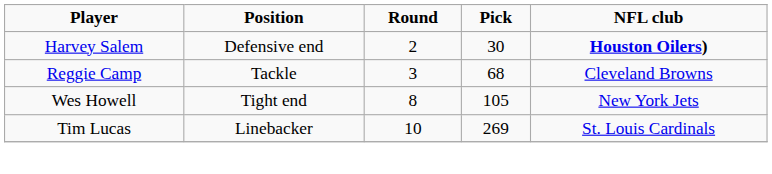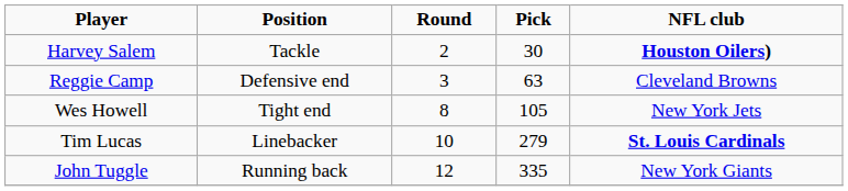Harvey Salem | Position: Defensive end -> Tackle
Reggie Camp | Position: Tackle -> Defensive end
Reggie Camp | Pick: 68 -> 63
Tim Lucas | Pick: 269 -> 279
Tim Lucas | NFL club: normal -> bold
+ row: John Tuggle | Running back | 12 | 335 | New York Giants
